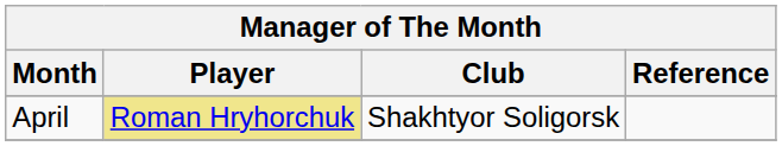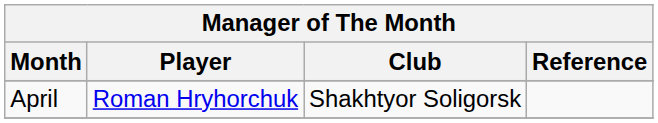April | Player: khaki background -> no background
